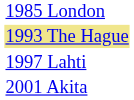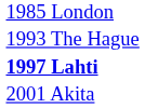1993 The Hague | column 1: khaki background -> no background
1997 Lahti | column 1: normal -> bold
